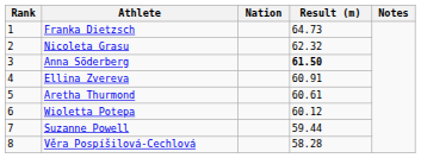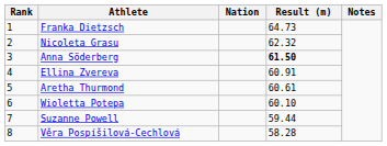Wioletta Potepa | Result (m): 60.12 -> 60.10
